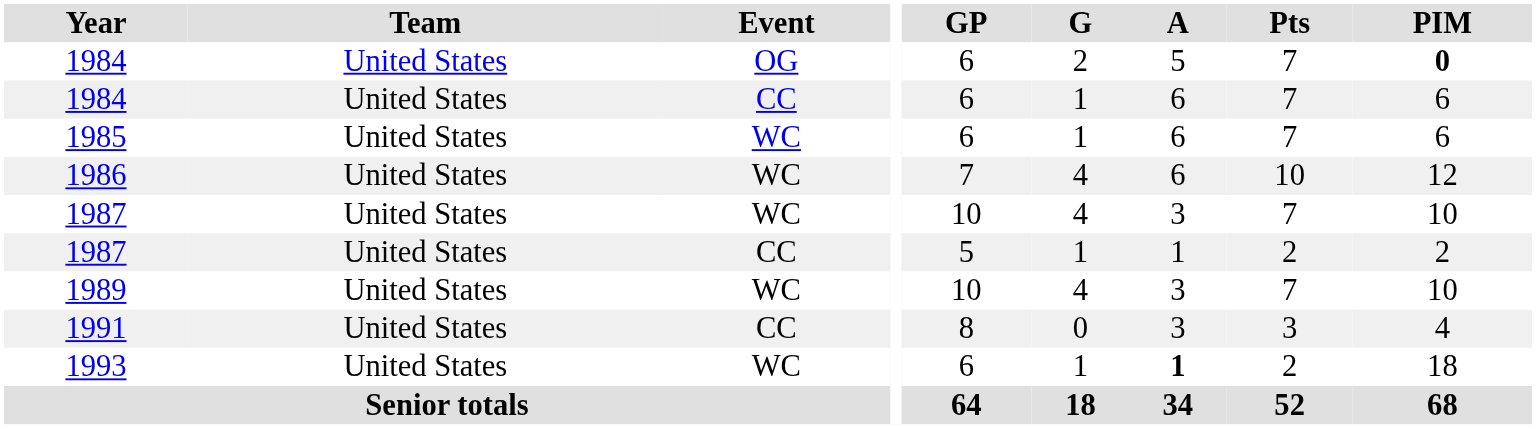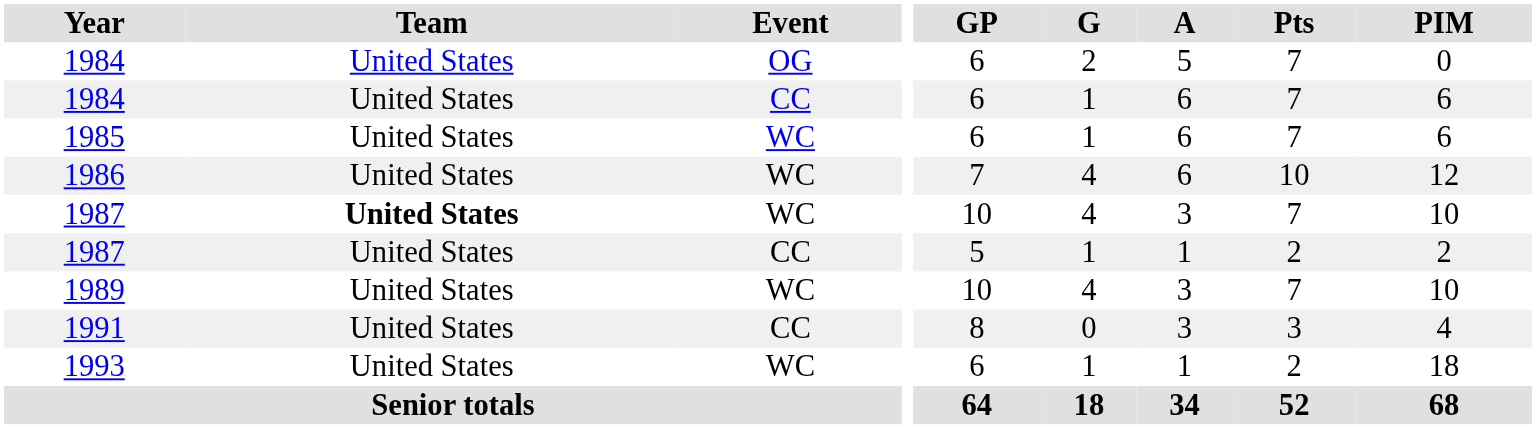1984 / OG | PIM: bold -> normal
1987 / WC | Team: normal -> bold
1993 | A: bold -> normal
